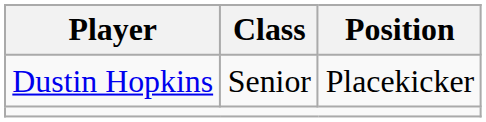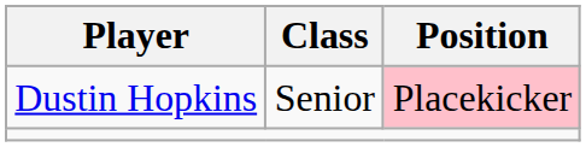Dustin Hopkins | Position: no background -> pink background
